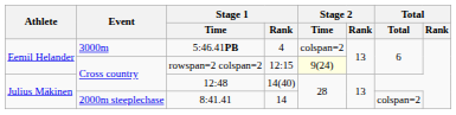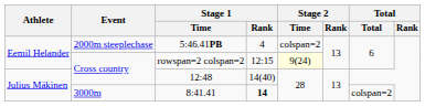5:46.41PB | Event: 3000m -> 2000m steeplechase
8:41.41 | Event: 2000m steeplechase -> 3000m
8:41.41 | Stage 1 / Rank: normal -> bold
